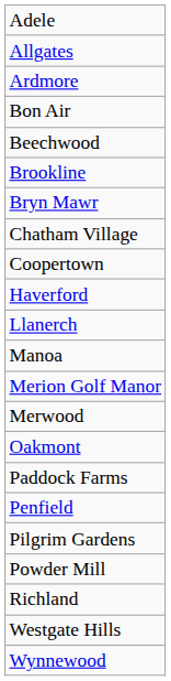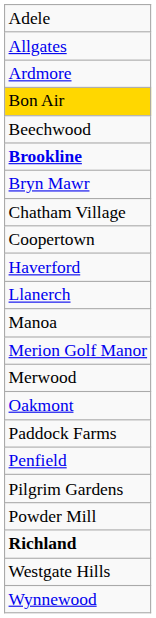row 4 | column 1: no background -> gold background
row 6 | column 1: normal -> bold
row 20 | column 1: normal -> bold
